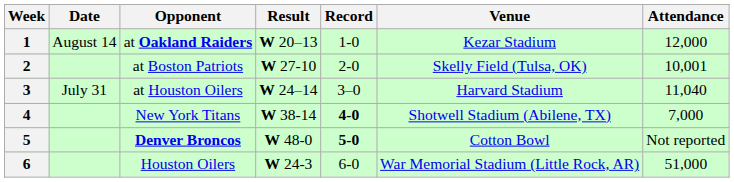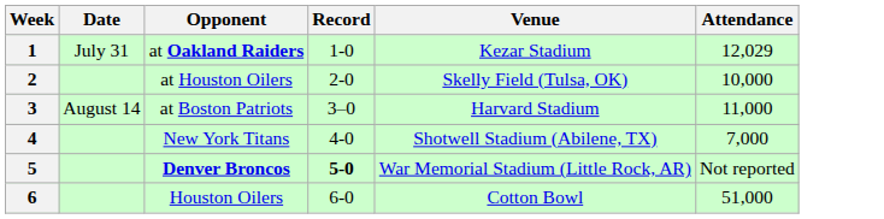- column: Result | W 20–13 | W 27-10 | W 24–14 | W 38-14 | W 48-0 | W 24-3
1 | Date: August 14 -> July 31
1 | Attendance: 12,000 -> 12,029
2 | Opponent: at Boston Patriots -> at Houston Oilers
2 | Attendance: 10,001 -> 10,000
3 | Date: July 31 -> August 14
3 | Opponent: at Houston Oilers -> at Boston Patriots
3 | Attendance: 11,040 -> 11,000
4 | Record: bold -> normal
5 | Venue: Cotton Bowl -> War Memorial Stadium (Little Rock, AR)
6 | Venue: War Memorial Stadium (Little Rock, AR) -> Cotton Bowl
